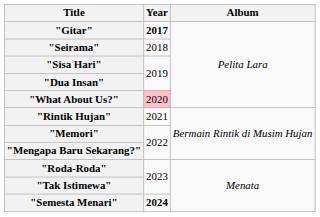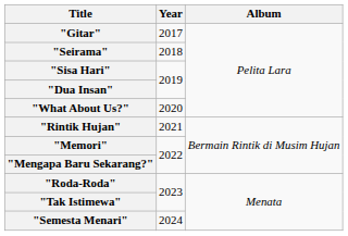"Gitar" | Year: bold -> normal
"What About Us?" | Year: pink background -> no background
"Semesta Menari" | Year: bold -> normal
